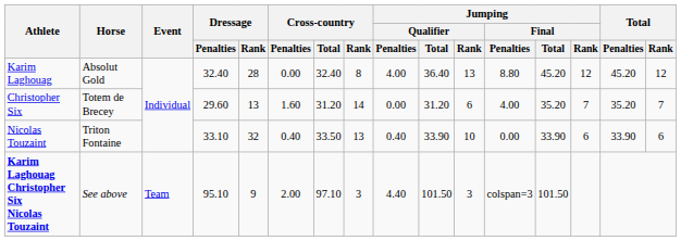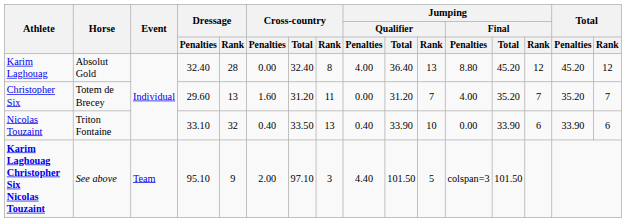Christopher Six | Cross-country / Rank: 14 -> 11
Christopher Six | Jumping / Qualifier / Rank: 6 -> 7
Karim Laghouag Christopher Six Nicolas Touzaint | Jumping / Qualifier / Rank: 3 -> 5
